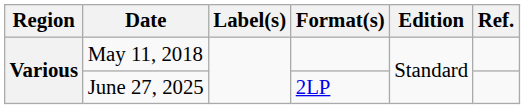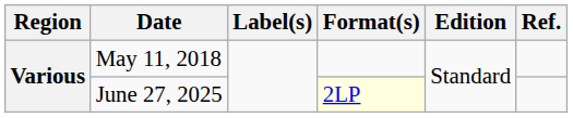June 27, 2025 | Format(s): no background -> lightyellow background
